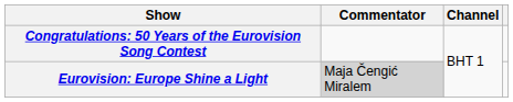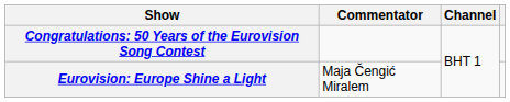Eurovision: Europe Shine a Light | Commentator: lightgrey background -> no background
